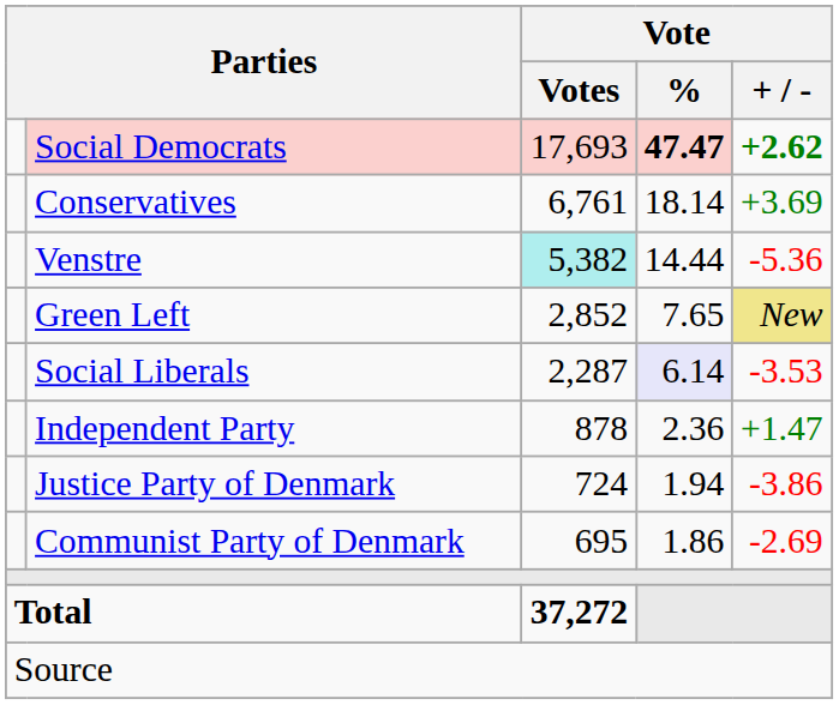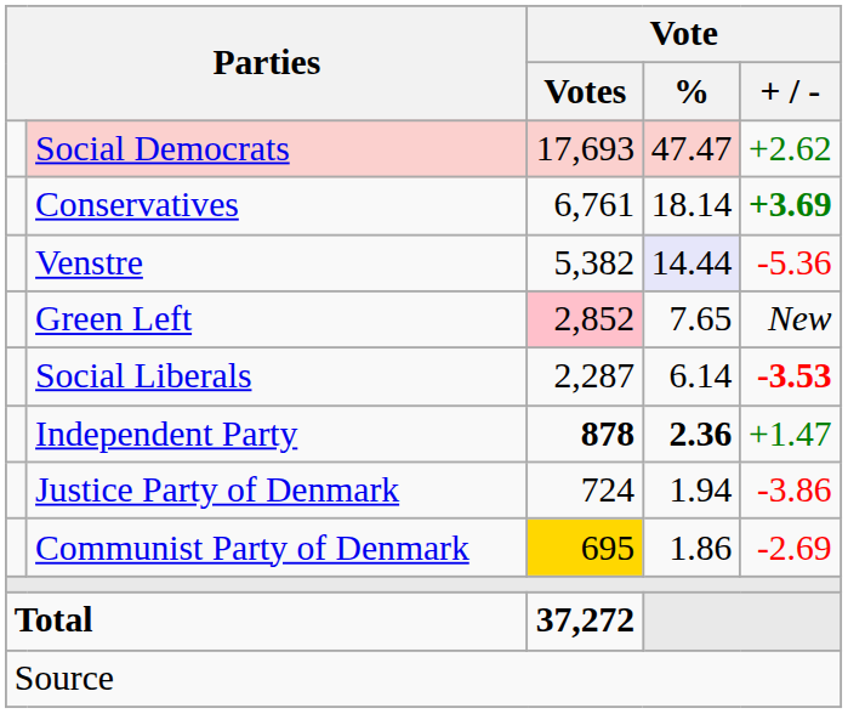Social Democrats | Vote / %: bold -> normal
Social Democrats | Vote / + / -: bold -> normal
Conservatives | Vote / + / -: normal -> bold
Venstre | Vote / Votes: paleturquoise background -> no background
Venstre | Vote / %: no background -> lavender background
Green Left | Vote / Votes: no background -> pink background
Green Left | Vote / + / -: khaki background -> no background
Social Liberals | Vote / %: lavender background -> no background
Social Liberals | Vote / + / -: normal -> bold
Independent Party | Vote / Votes: normal -> bold
Independent Party | Vote / %: normal -> bold
Communist Party of Denmark | Vote / Votes: no background -> gold background
